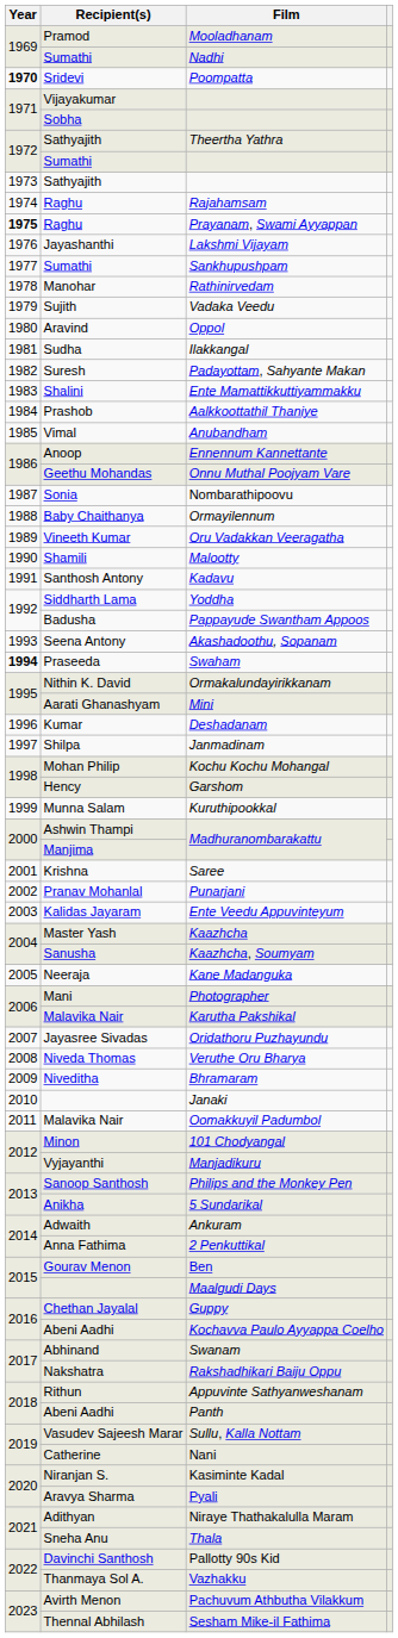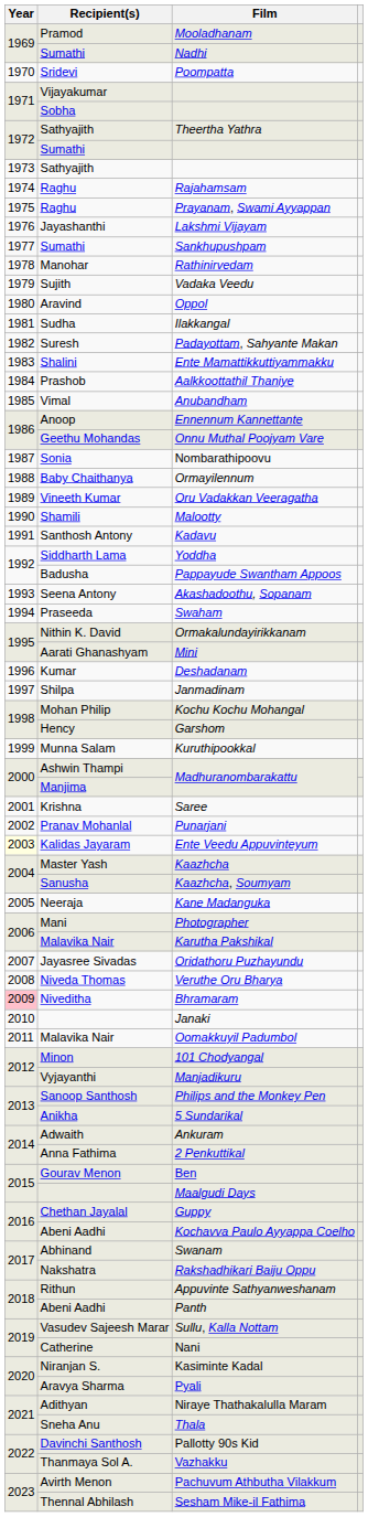Poompatta | Year: bold -> normal
Prayanam, Swami Ayyappan | Year: bold -> normal
Swaham | Year: bold -> normal
Ente Veedu Appuvinteyum | Year: no background -> lightyellow background
Bhramaram | Year: no background -> pink background
